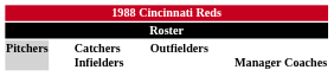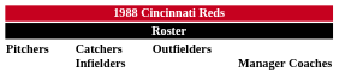Pitchers | column 1: lightgrey background -> no background
